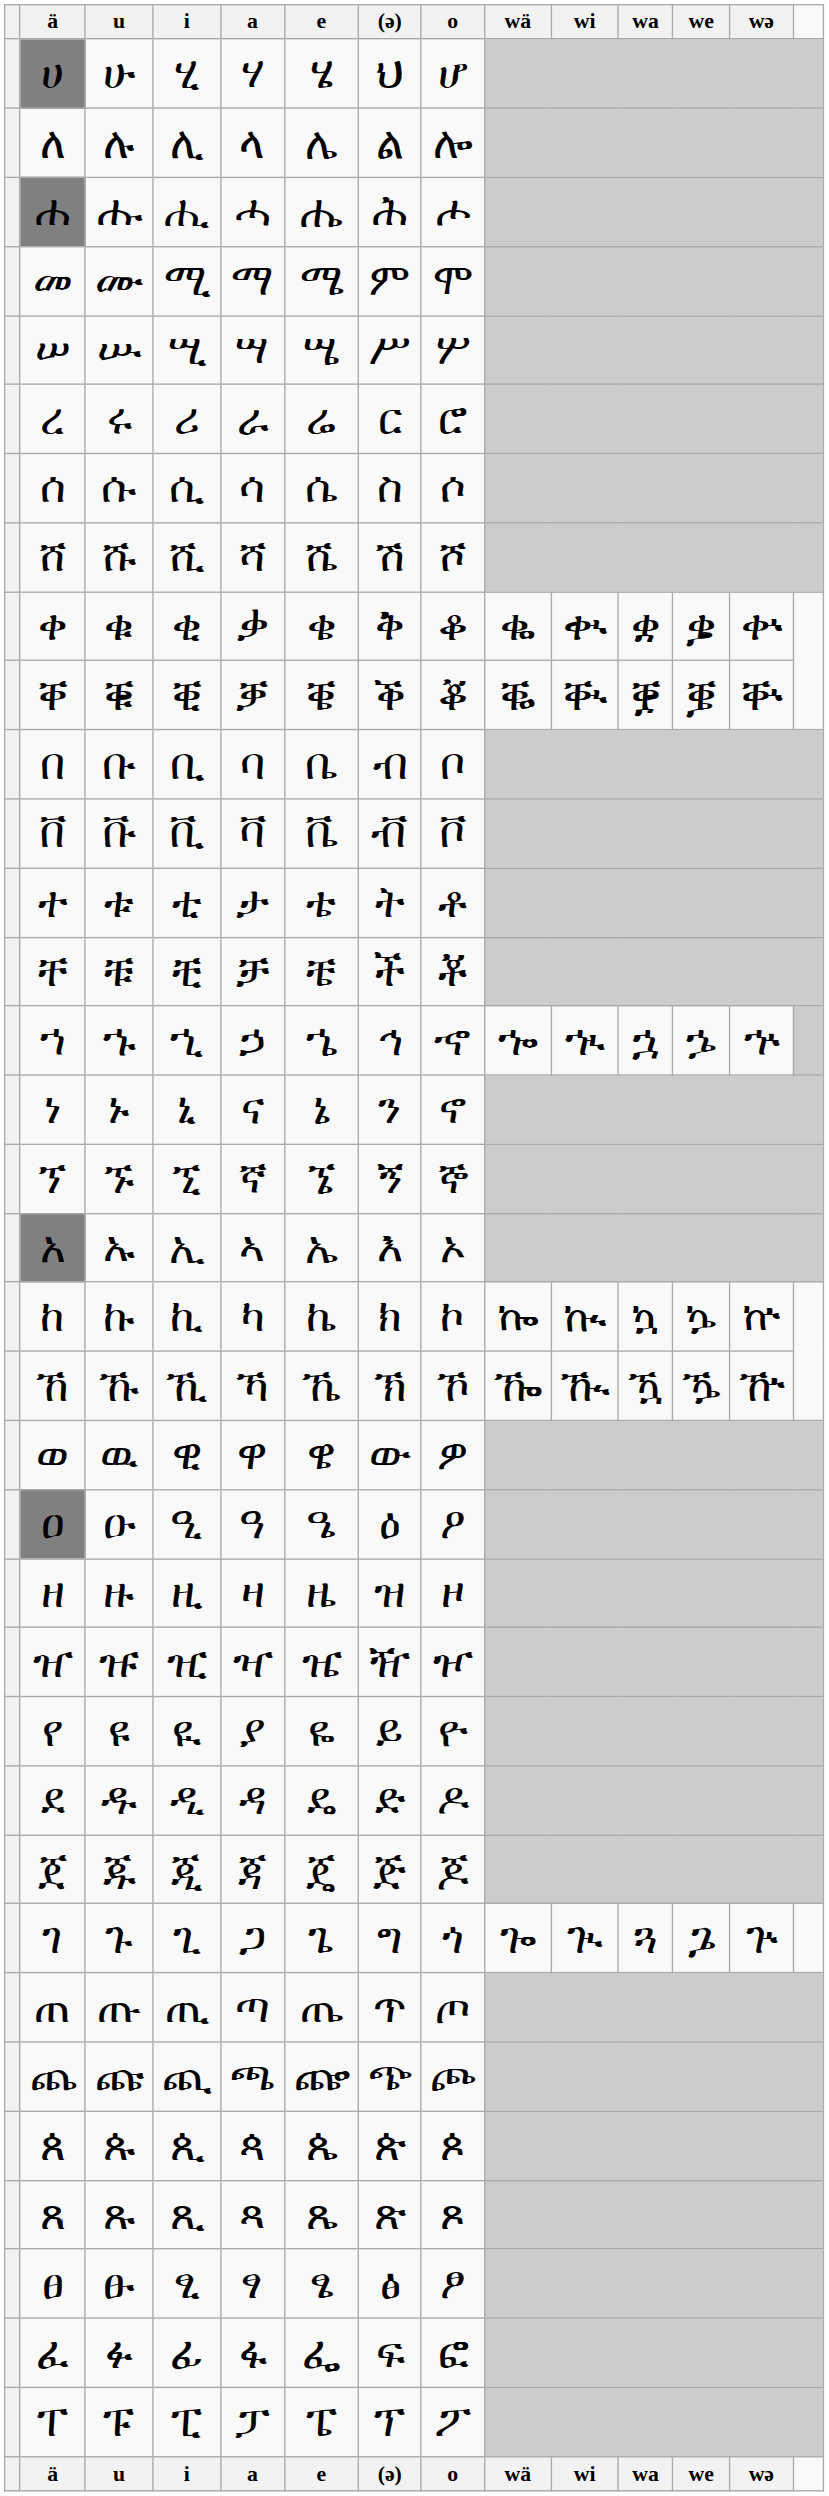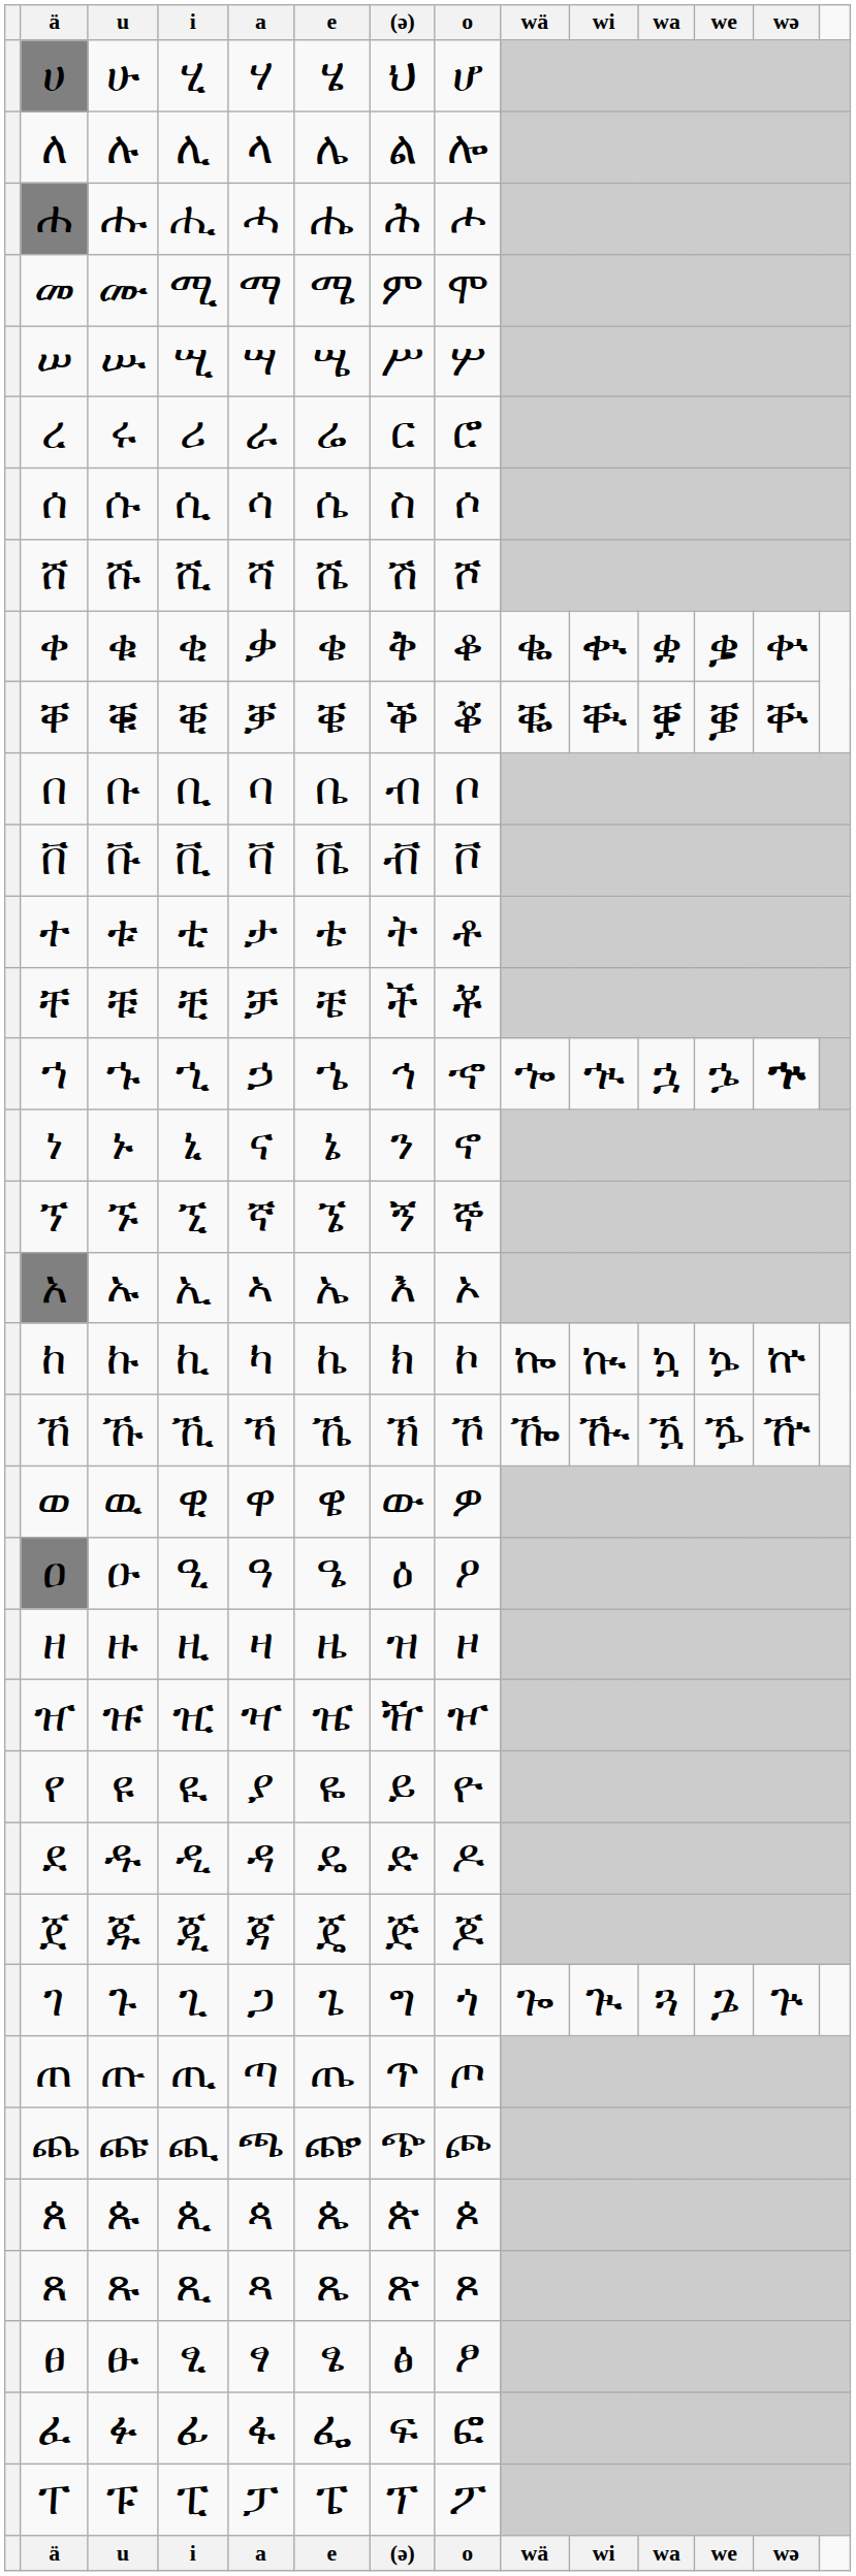ኀ | wə: normal -> bold
